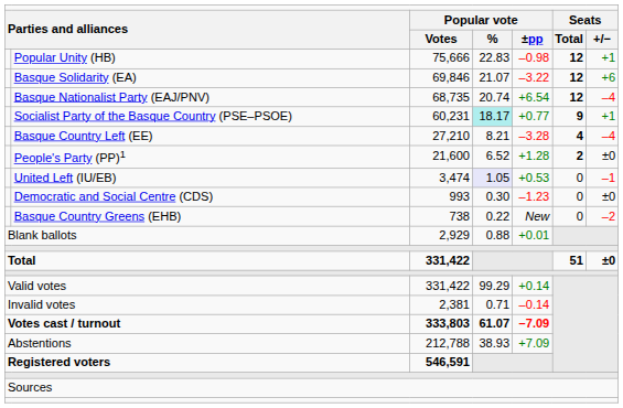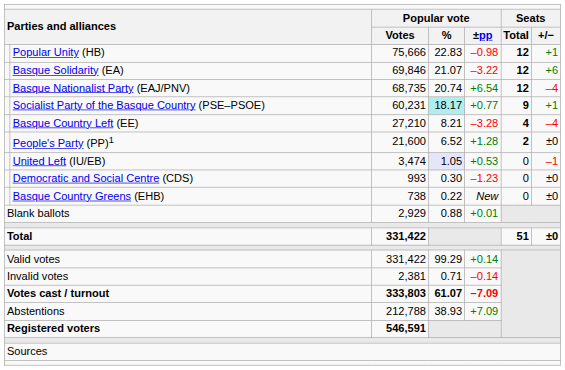Basque Country Greens (EHB) | column 7: –2 -> ±0
